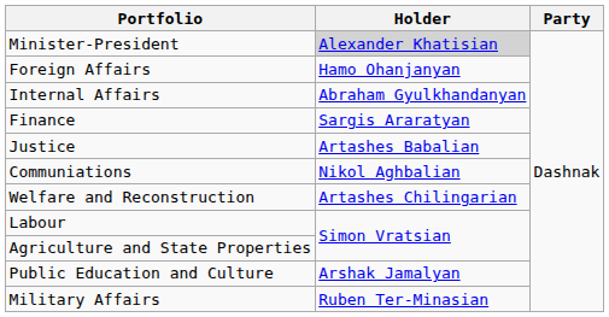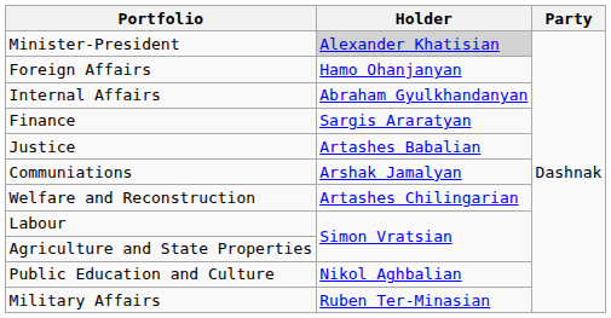Communiations | Holder: Nikol Aghbalian -> Arshak Jamalyan
Public Education and Culture | Holder: Arshak Jamalyan -> Nikol Aghbalian
